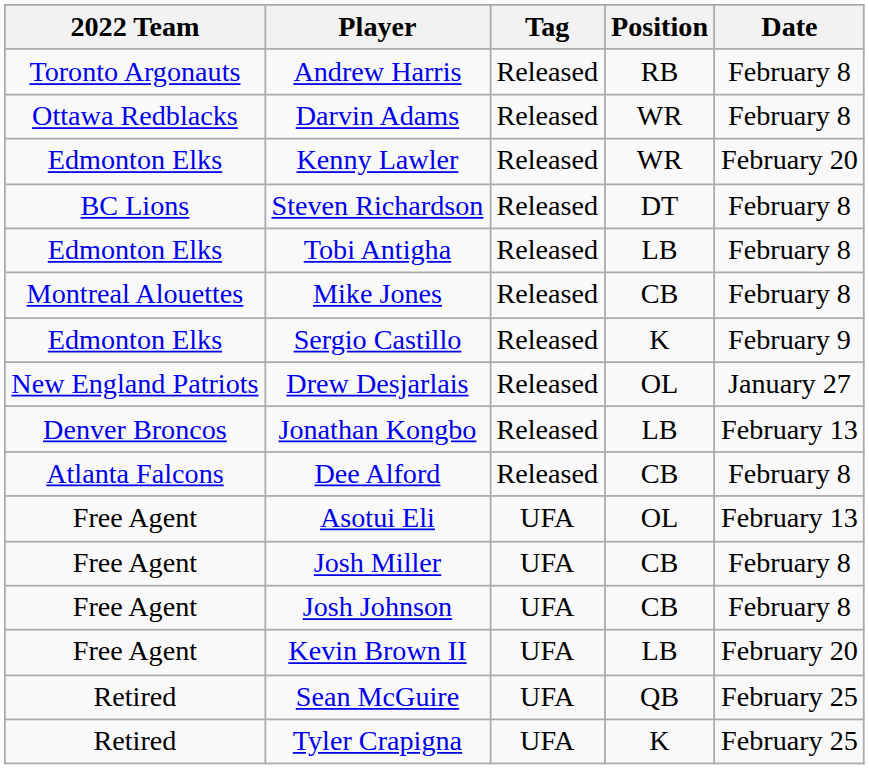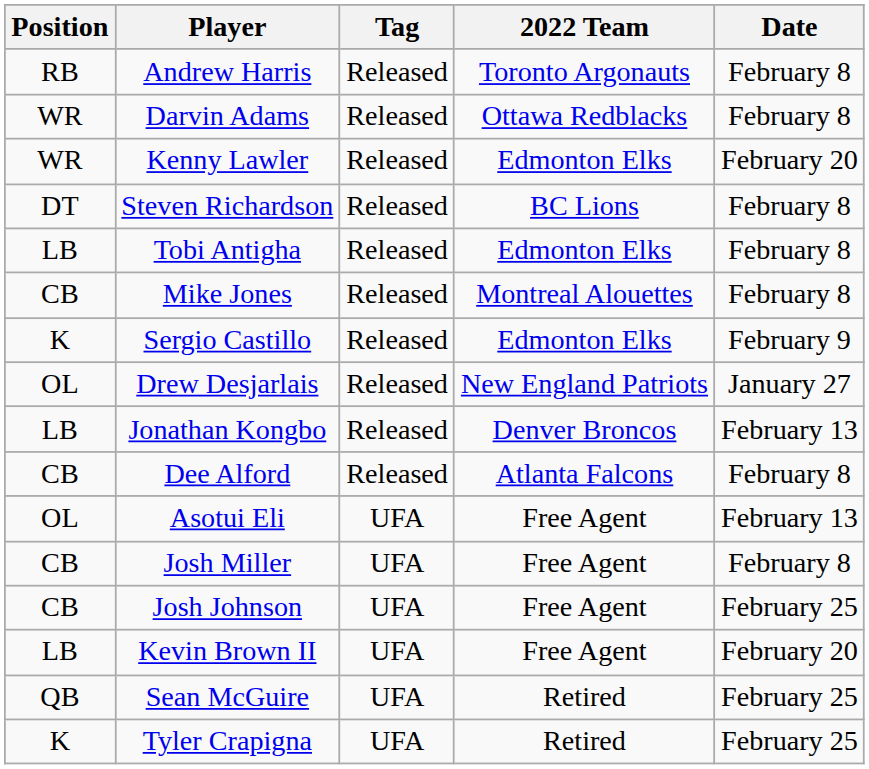columns swapped: Position <-> 2022 Team
Josh Johnson | Date: February 8 -> February 25
